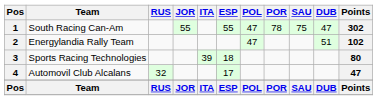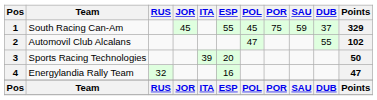1 | JOR: 55 -> 45
1 | POL: 47 -> 45
1 | POR: 78 -> 75
1 | SAU: 75 -> 59
1 | DUB: 47 -> 37
1 | Points: 302 -> 329
2 | Team: Energylandia Rally Team -> Automovil Club Alcalans
2 | DUB: 51 -> 55
3 | ESP: 18 -> 20
3 | Points: 80 -> 50
4 | Team: Automovil Club Alcalans -> Energylandia Rally Team
4 | ESP: 17 -> 16
